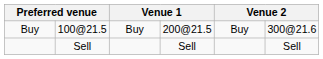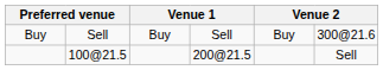row 2 | column 2: 100@21.5 -> Sell
row 2 | column 4: 200@21.5 -> Sell
row 3 | column 2: Sell -> 100@21.5
row 3 | column 4: Sell -> 200@21.5
